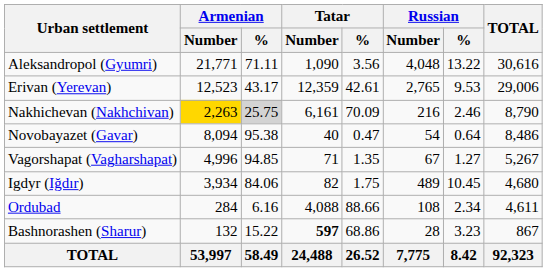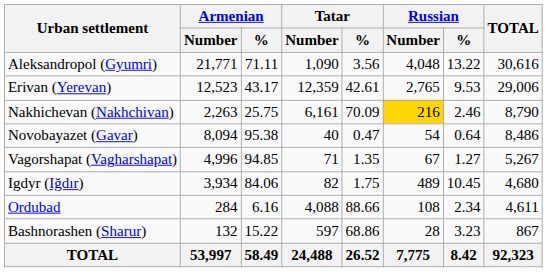Nakhichevan (Nakhchivan) | Armenian / Number: gold background -> no background
Nakhichevan (Nakhchivan) | Armenian / %: lightgrey background -> no background
Nakhichevan (Nakhchivan) | Russian / Number: no background -> gold background
Bashnorashen (Sharur) | Tatar / Number: bold -> normal
